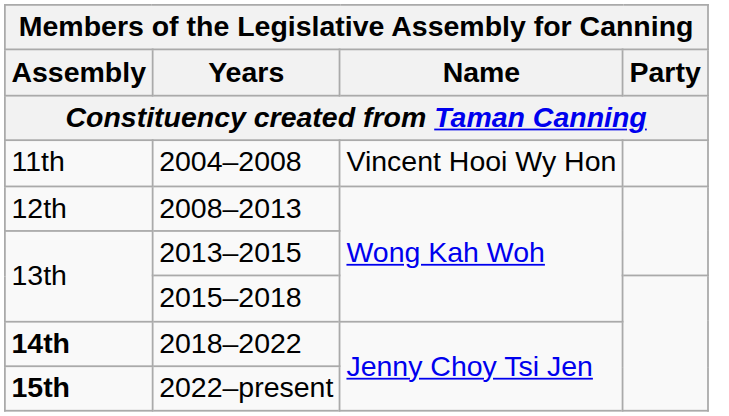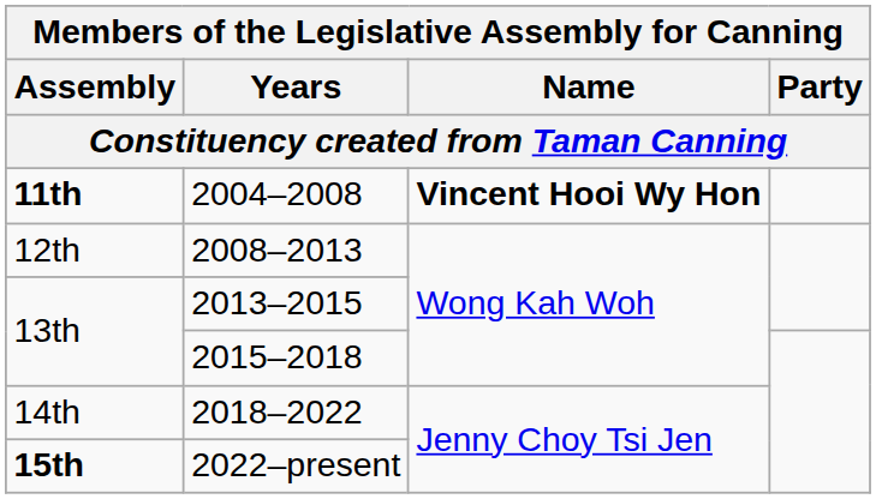2004–2008 | Assembly: normal -> bold
2004–2008 | Name: normal -> bold
2018–2022 | Assembly: bold -> normal
